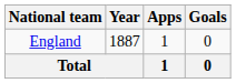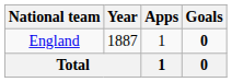England | Goals: normal -> bold
